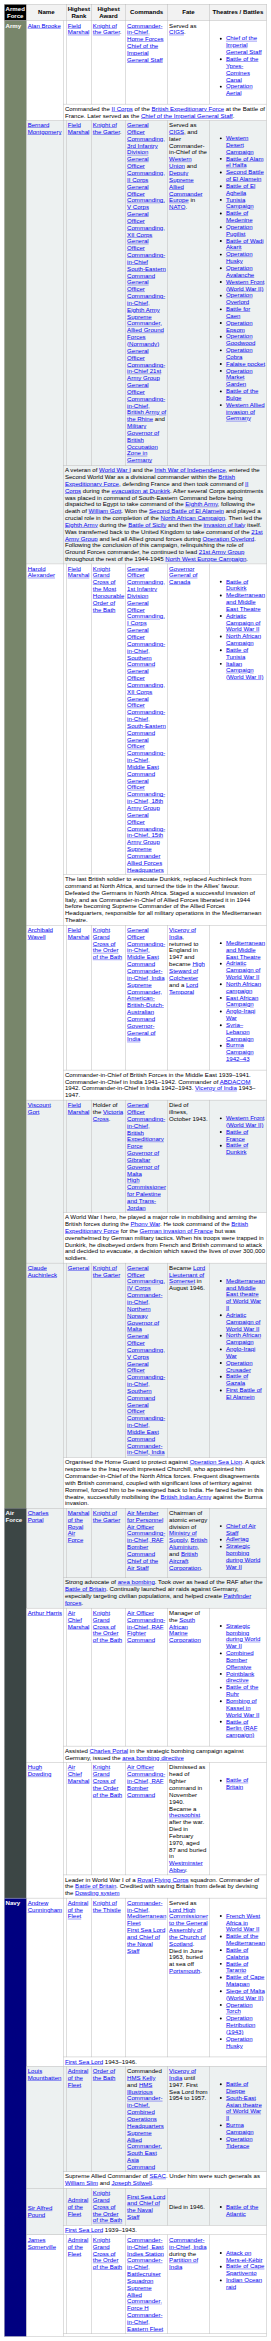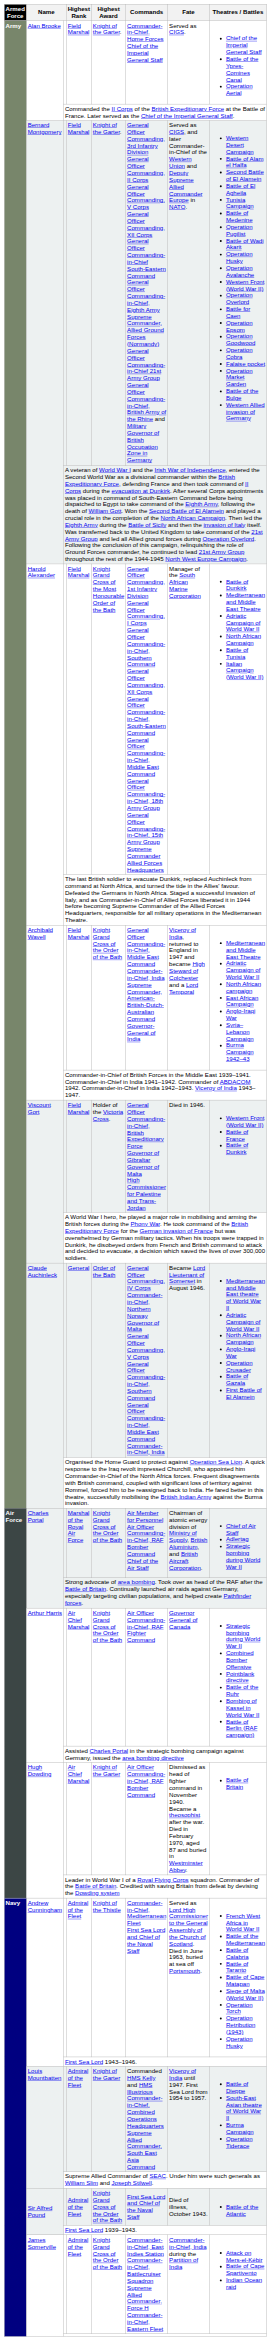Harold Alexander / Field Marshal | Fate: Governor General of Canada -> Manager of the South African Marine Corporation
Viscount Gort / Field Marshal | Fate: Died of illness, October 1943. -> Died in 1946.
General | Highest Award: Knight of the Garter -> Order of the Bath
Marshal of the Royal Air Force | Highest Award: Knight of the Garter -> Knight Grand Cross of the Order of the Bath
Arthur Harris / Air Chief Marshal | Fate: Manager of the South African Marine Corporation -> Governor General of Canada
Hugh Dowding / Air Chief Marshal | Highest Award: Knight Grand Cross of the Order of the Bath -> Knight of the Garter
Louis Mountbatten / Admiral of the Fleet | Highest Award: Order of the Bath -> Knight of the Garter
Sir Alfred Pound / Admiral of the Fleet | Fate: Died in 1946. -> Died of illness, October 1943.
